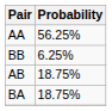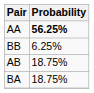AA | Probability: normal -> bold
